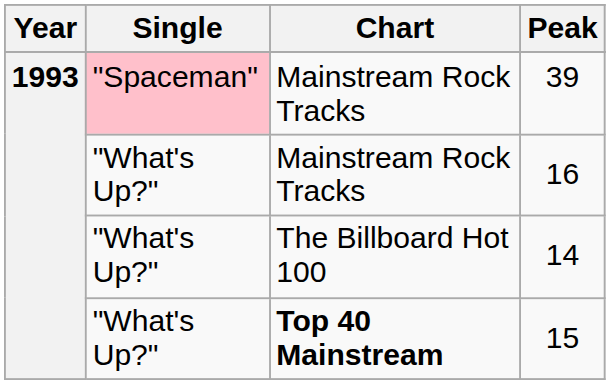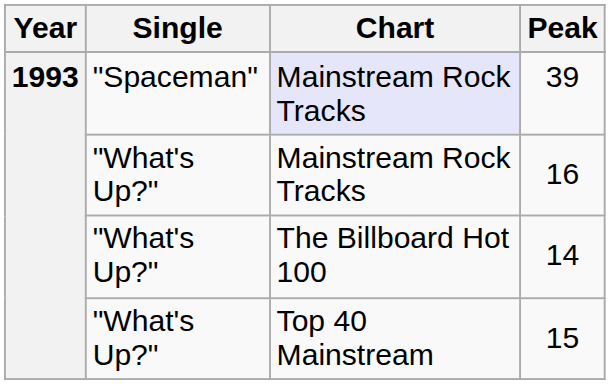39 | Single: pink background -> no background
39 | Chart: no background -> lavender background
15 | Chart: bold -> normal
